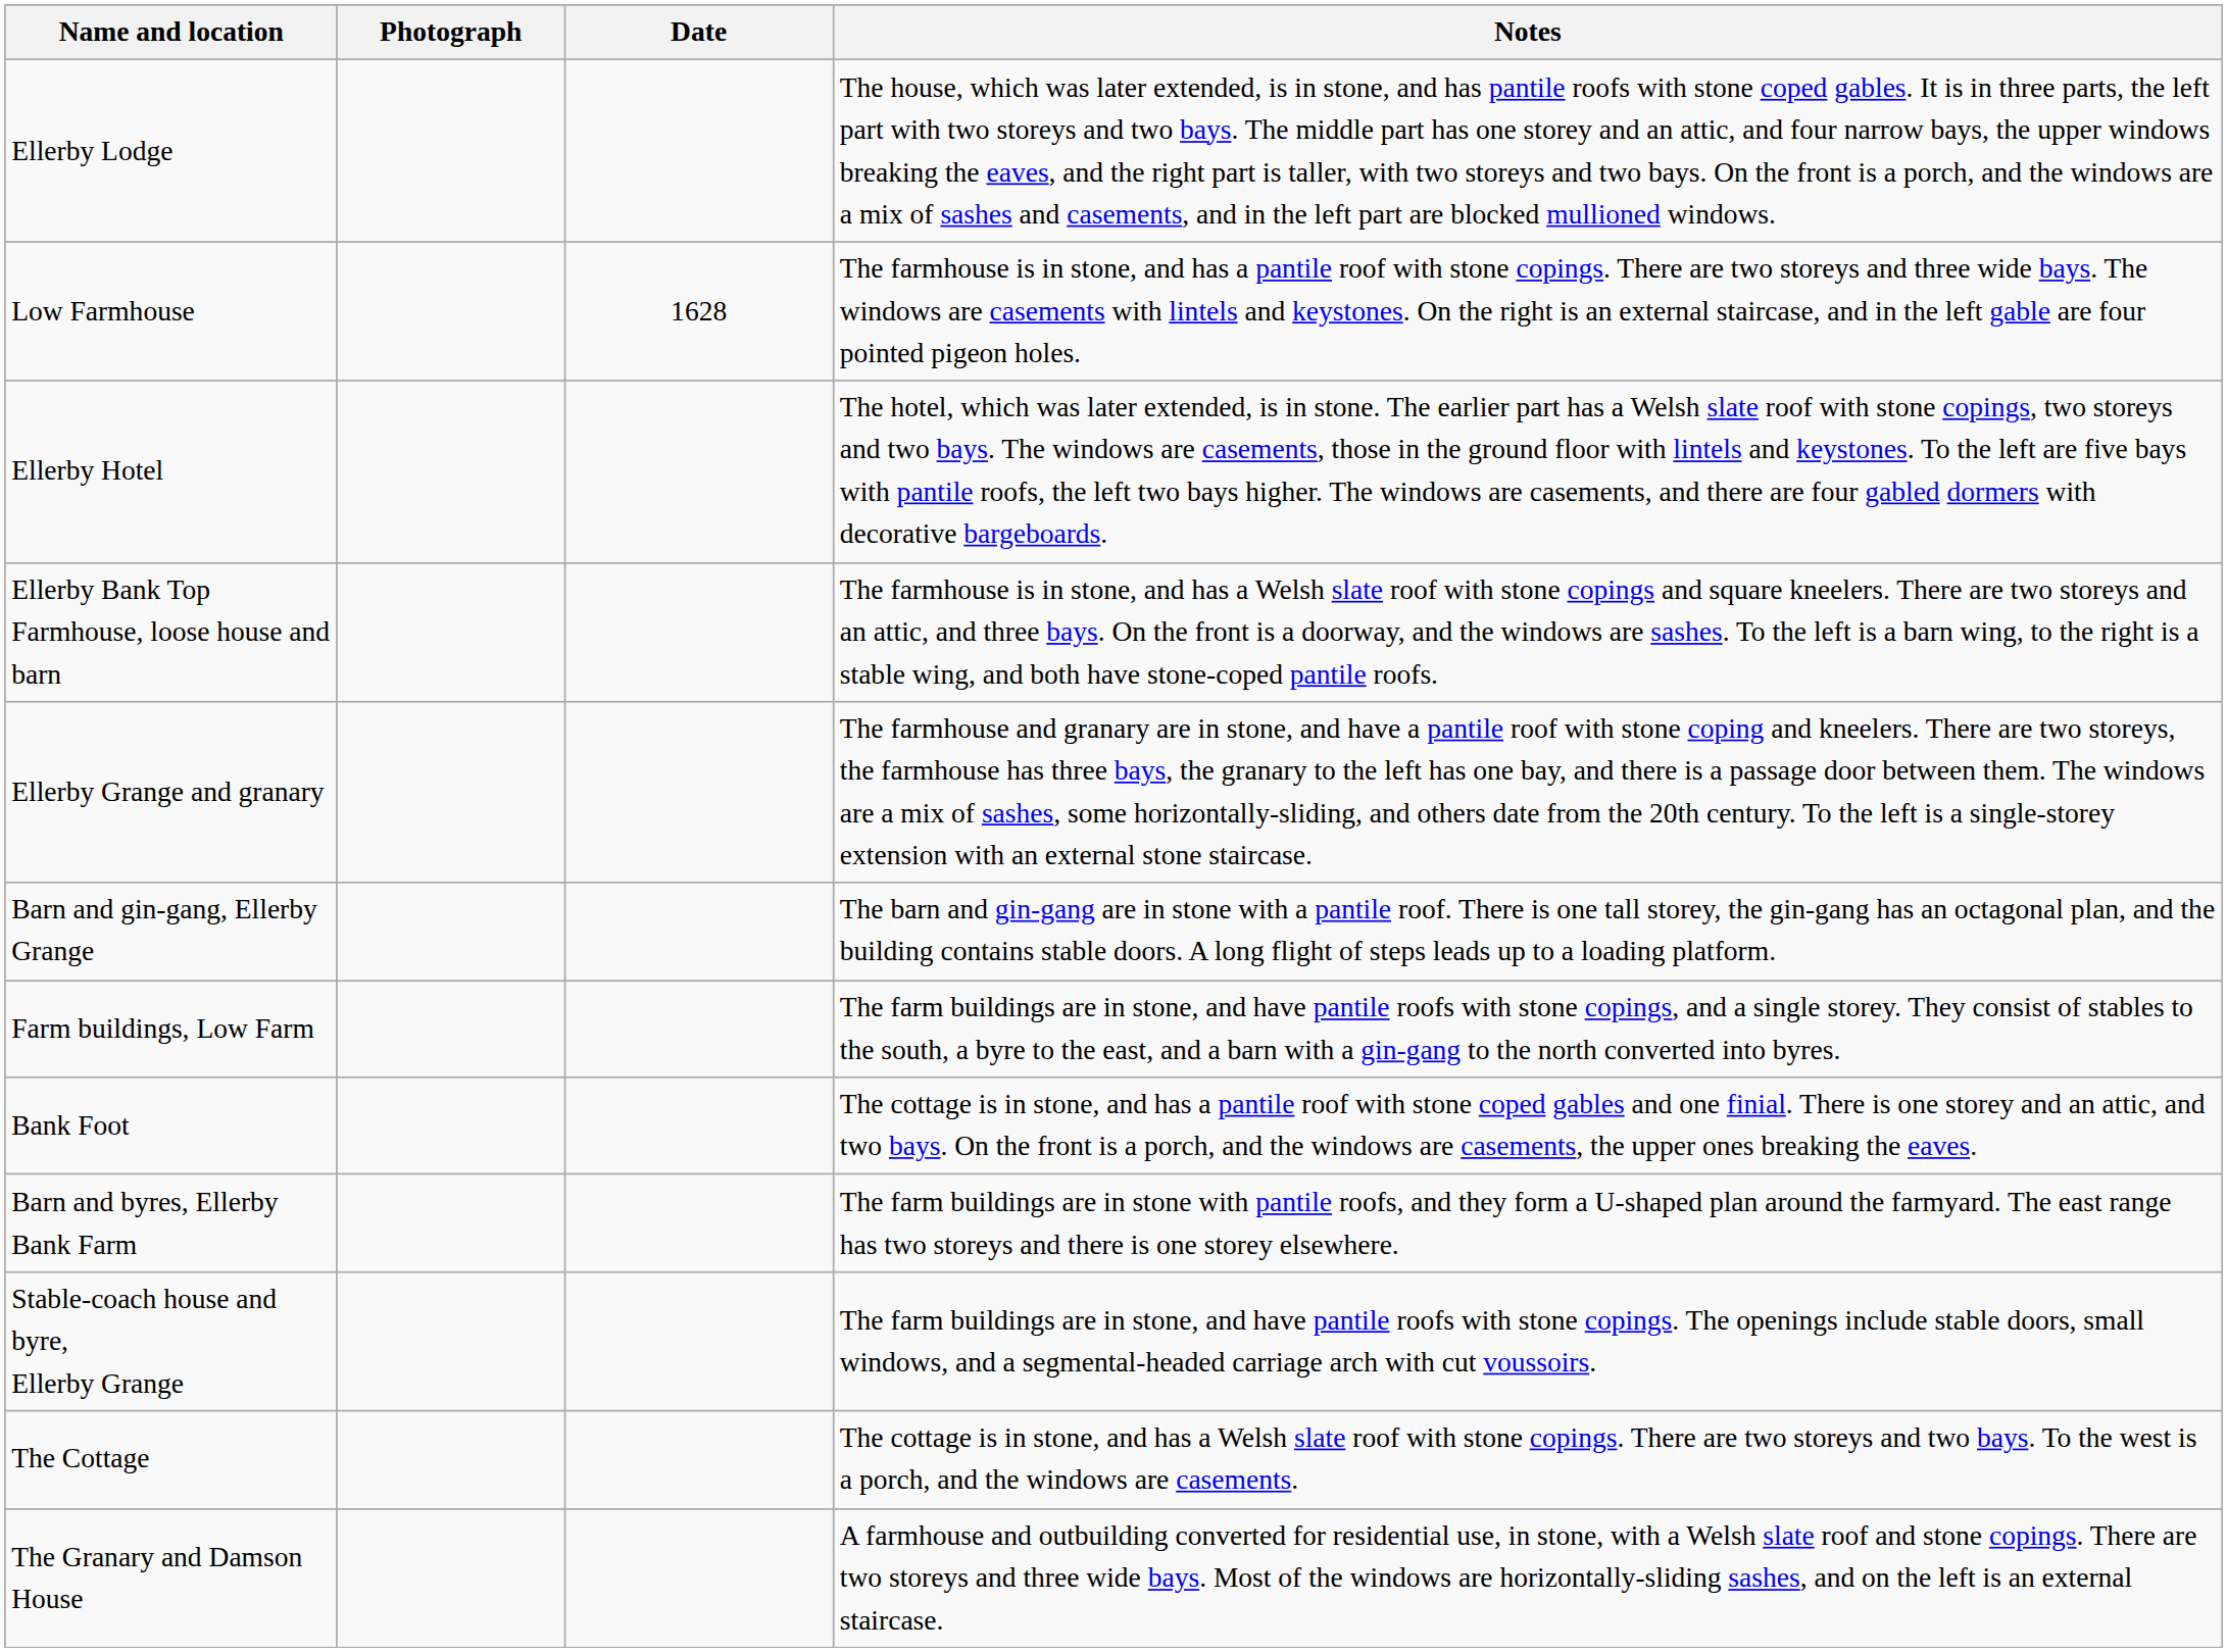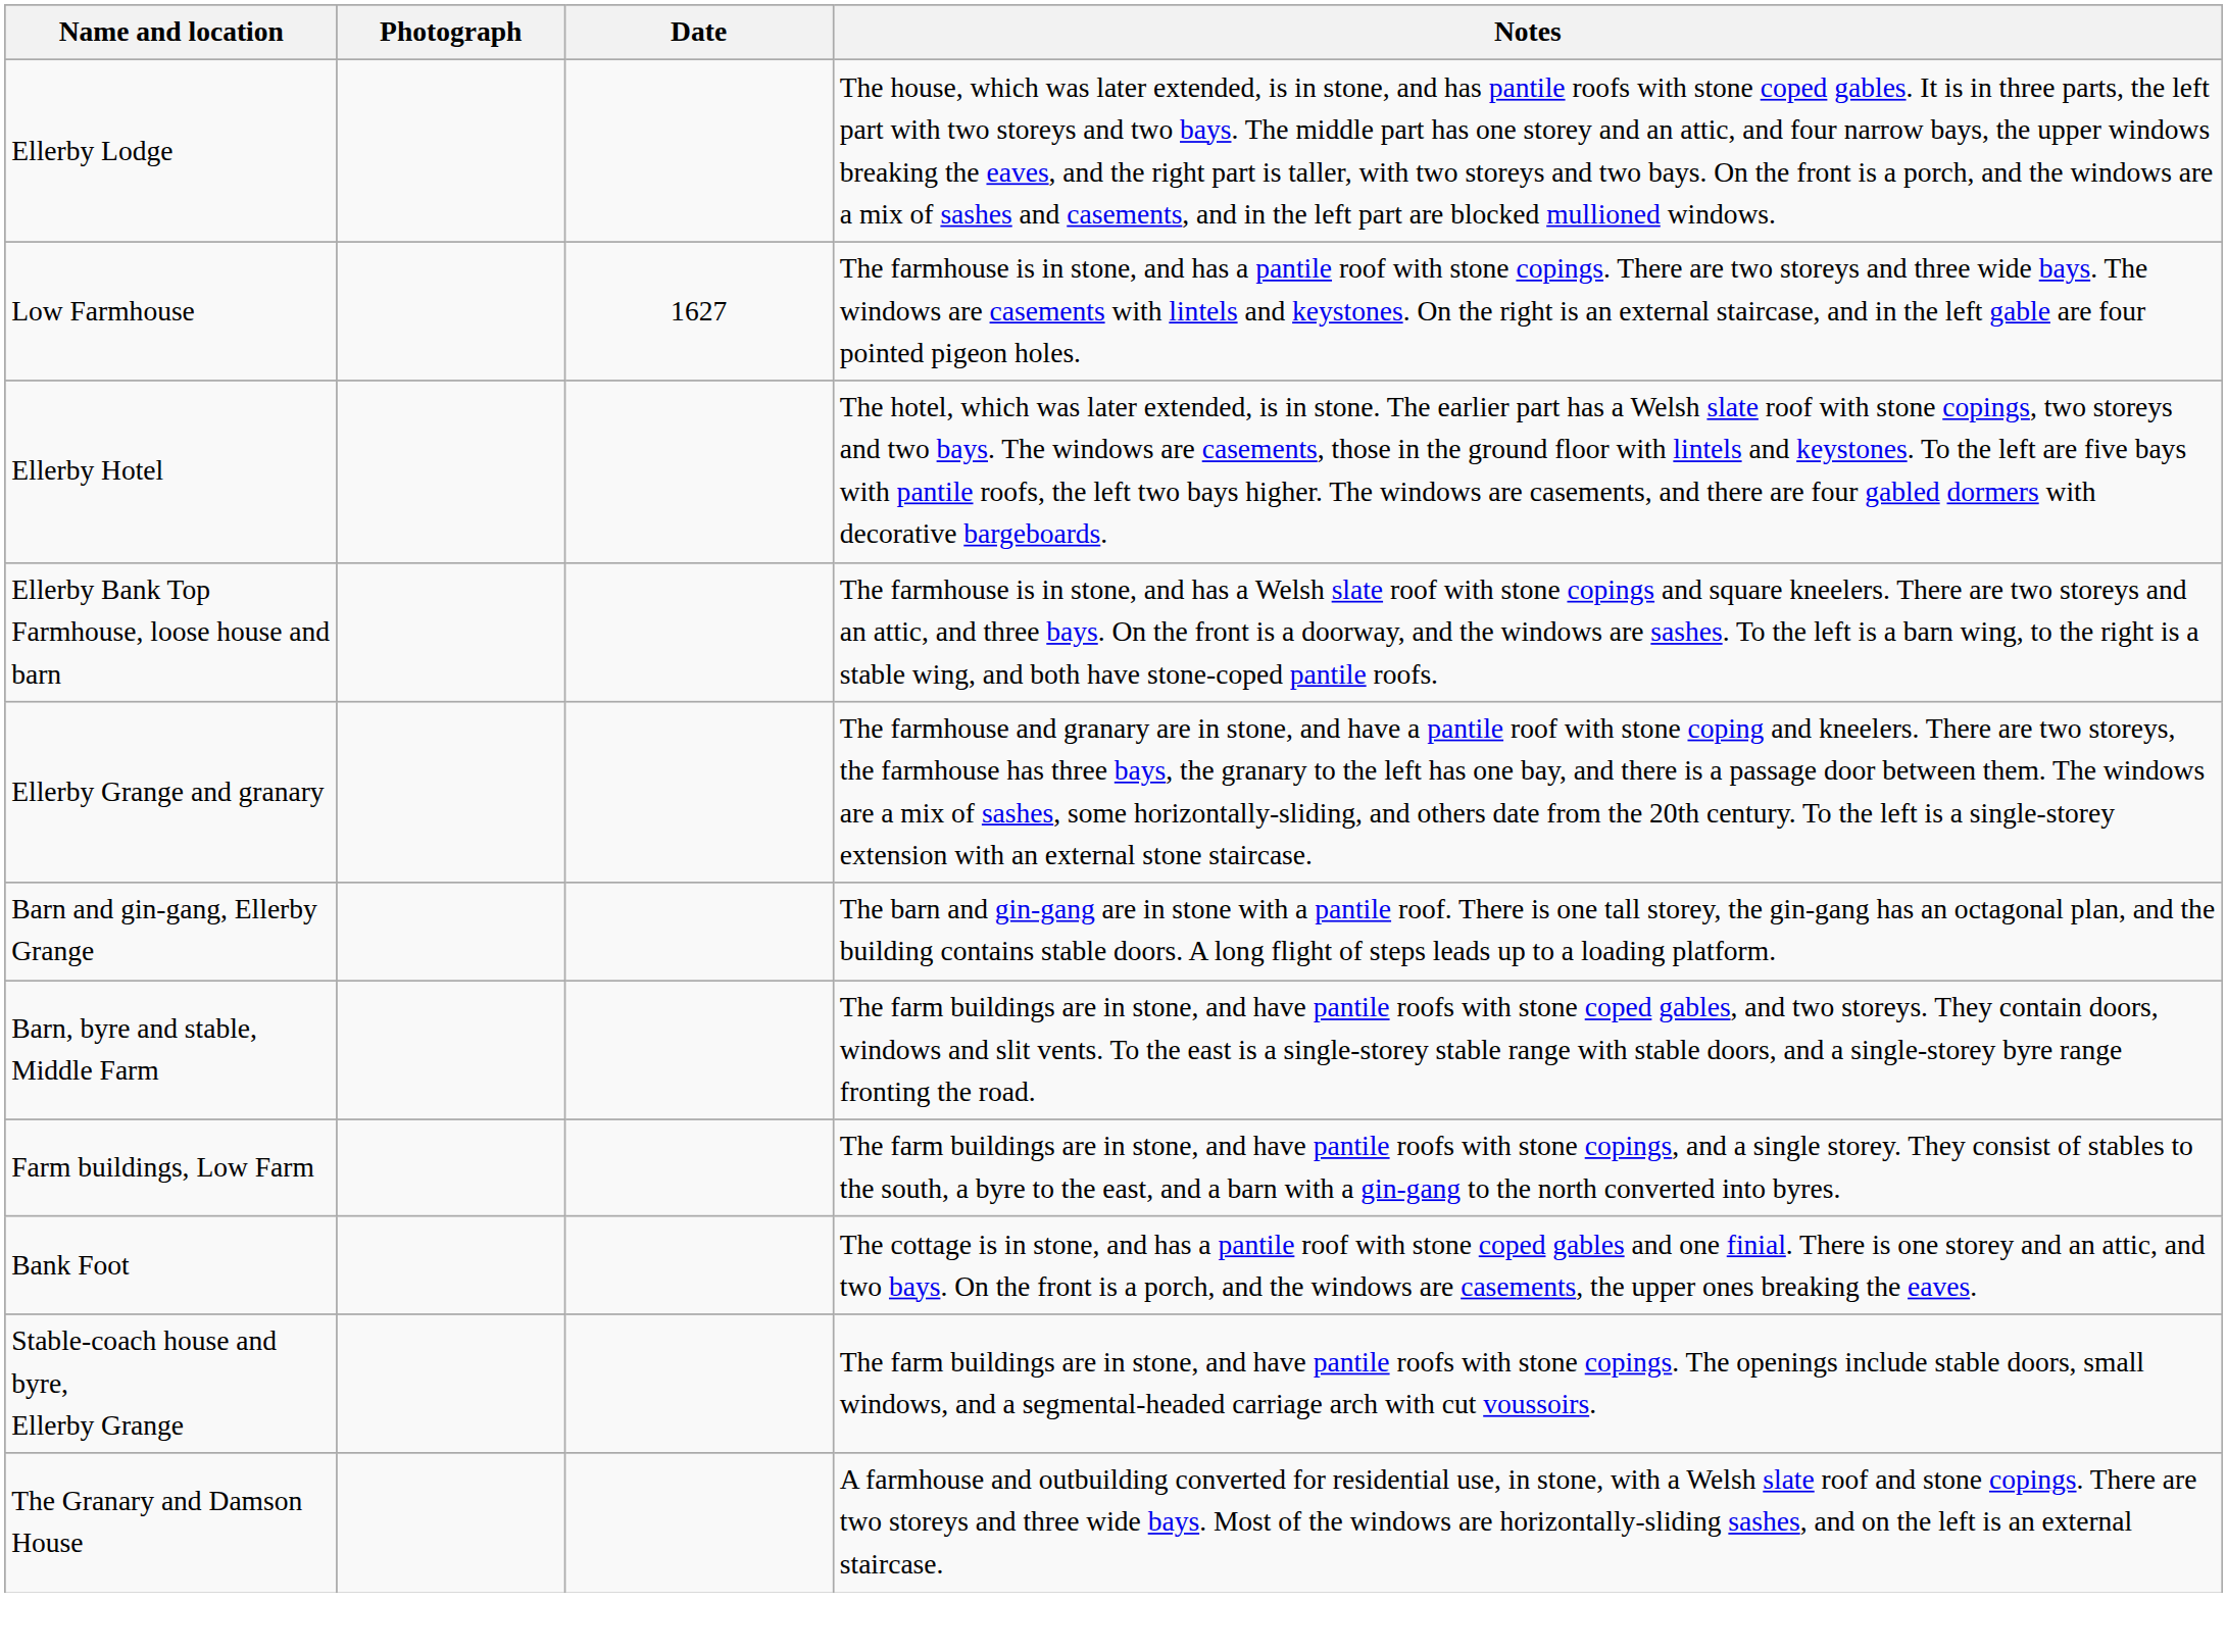Low Farmhouse | Date: 1628 -> 1627
+ row: Barn, byre and stable, Middle Farm | The farm buildings are in stone, and have pantile roofs with stone coped gables, and two storeys. They contain doors, windows and slit vents. To the east is a single-storey stable range with stable doors, and a single-storey byre range fronting the road.
- row: Barn and byres, Ellerby Bank Farm | The farm buildings are in stone with pantile roofs, and they form a U-shaped plan around the farmyard. The east range has two storeys and there is one storey elsewhere.
- row: The Cottage | The cottage is in stone, and has a Welsh slate roof with stone copings. There are two storeys and two bays. To the west is a porch, and the windows are casements.
